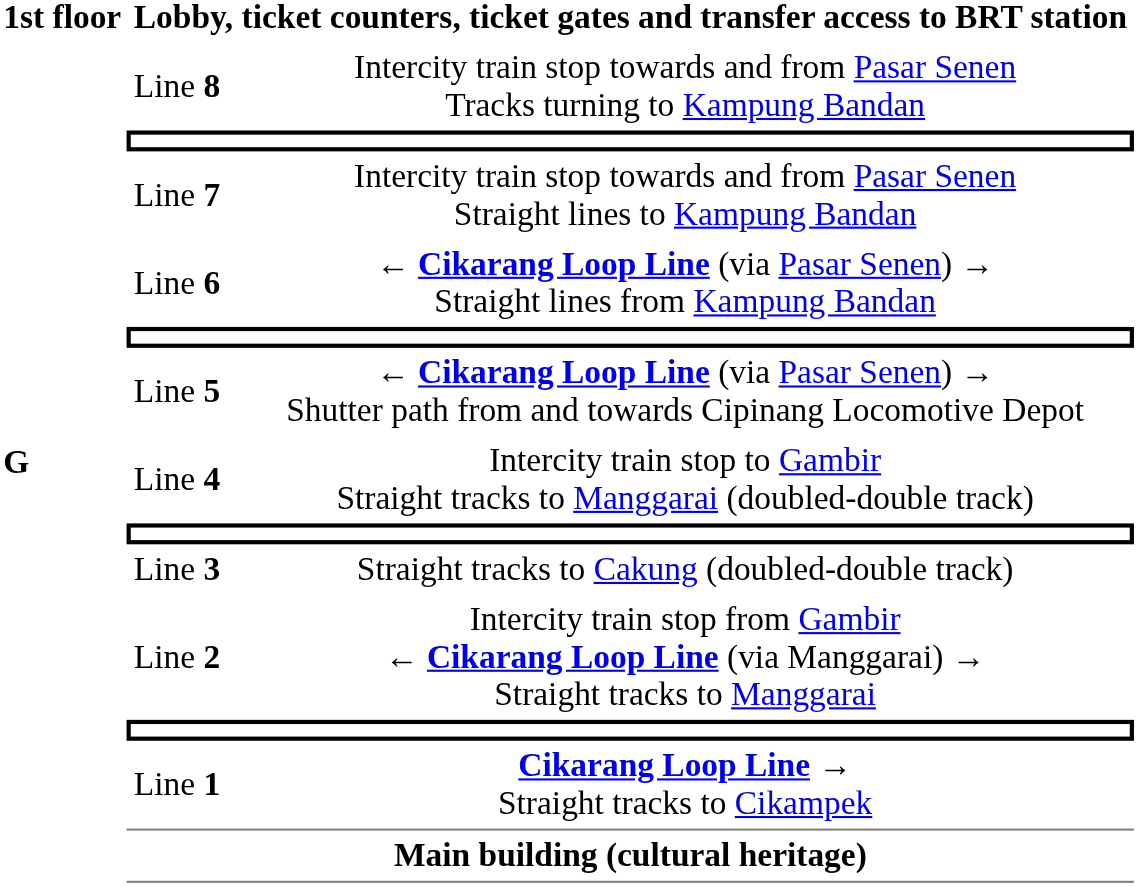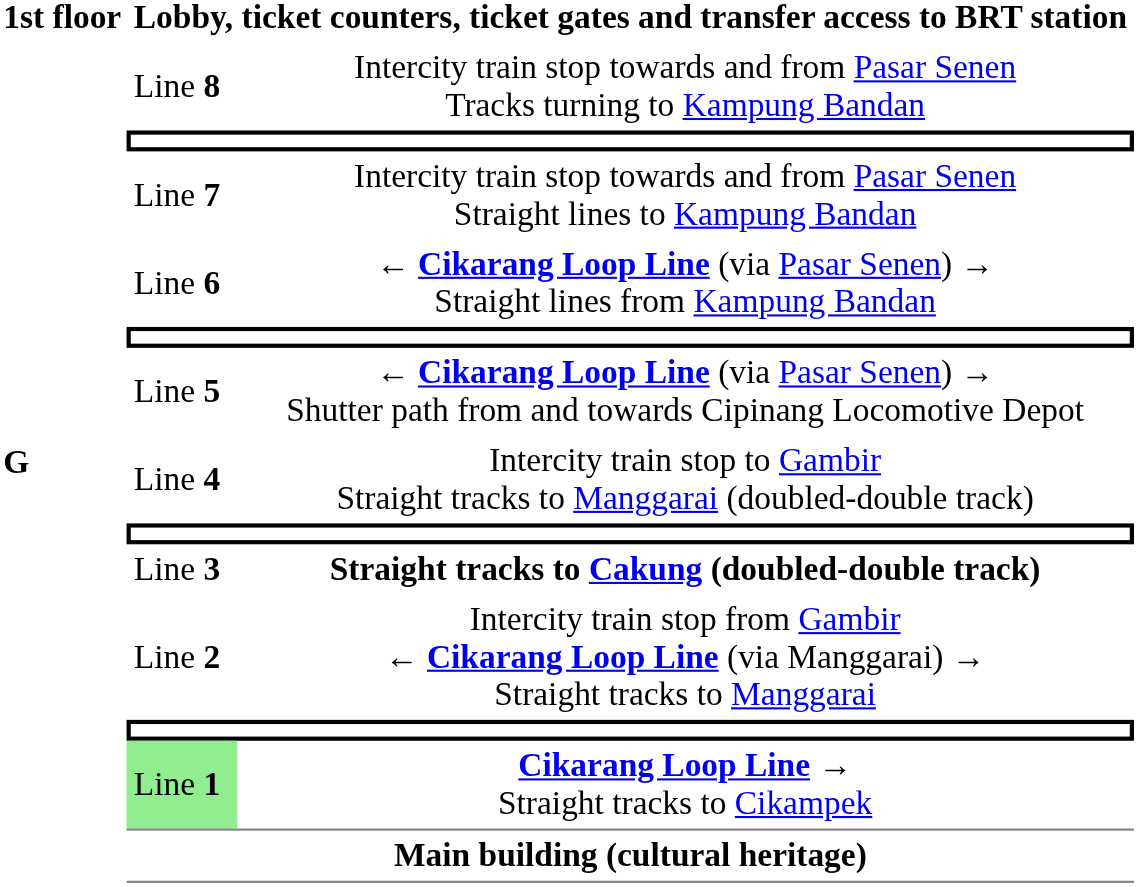Line 3 | column 3: normal -> bold
Line 1 | column 2: no background -> lightgreen background
